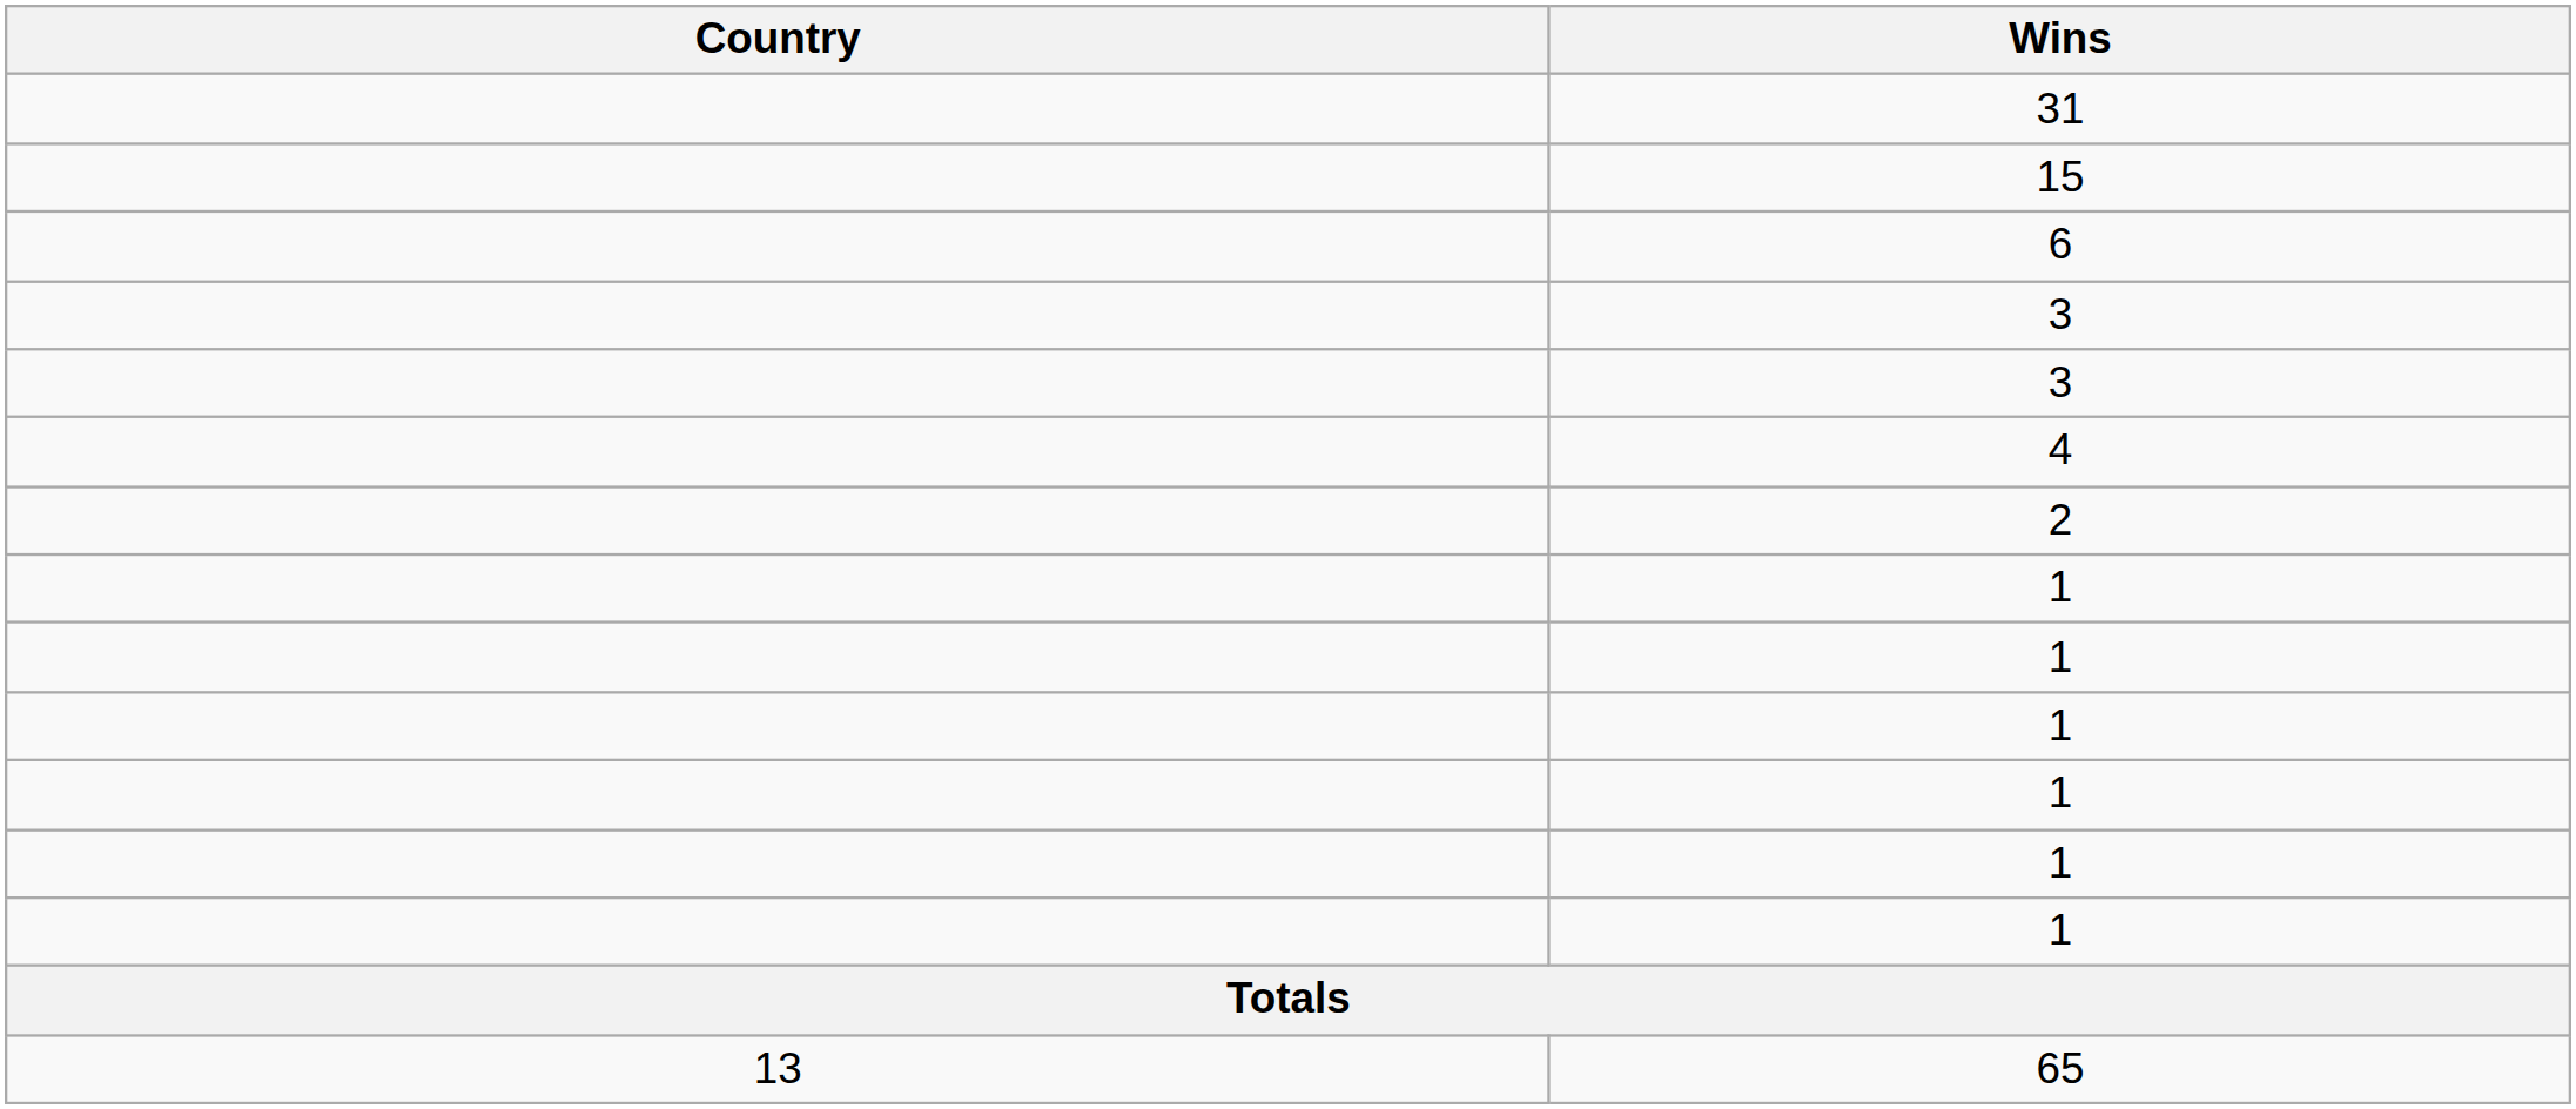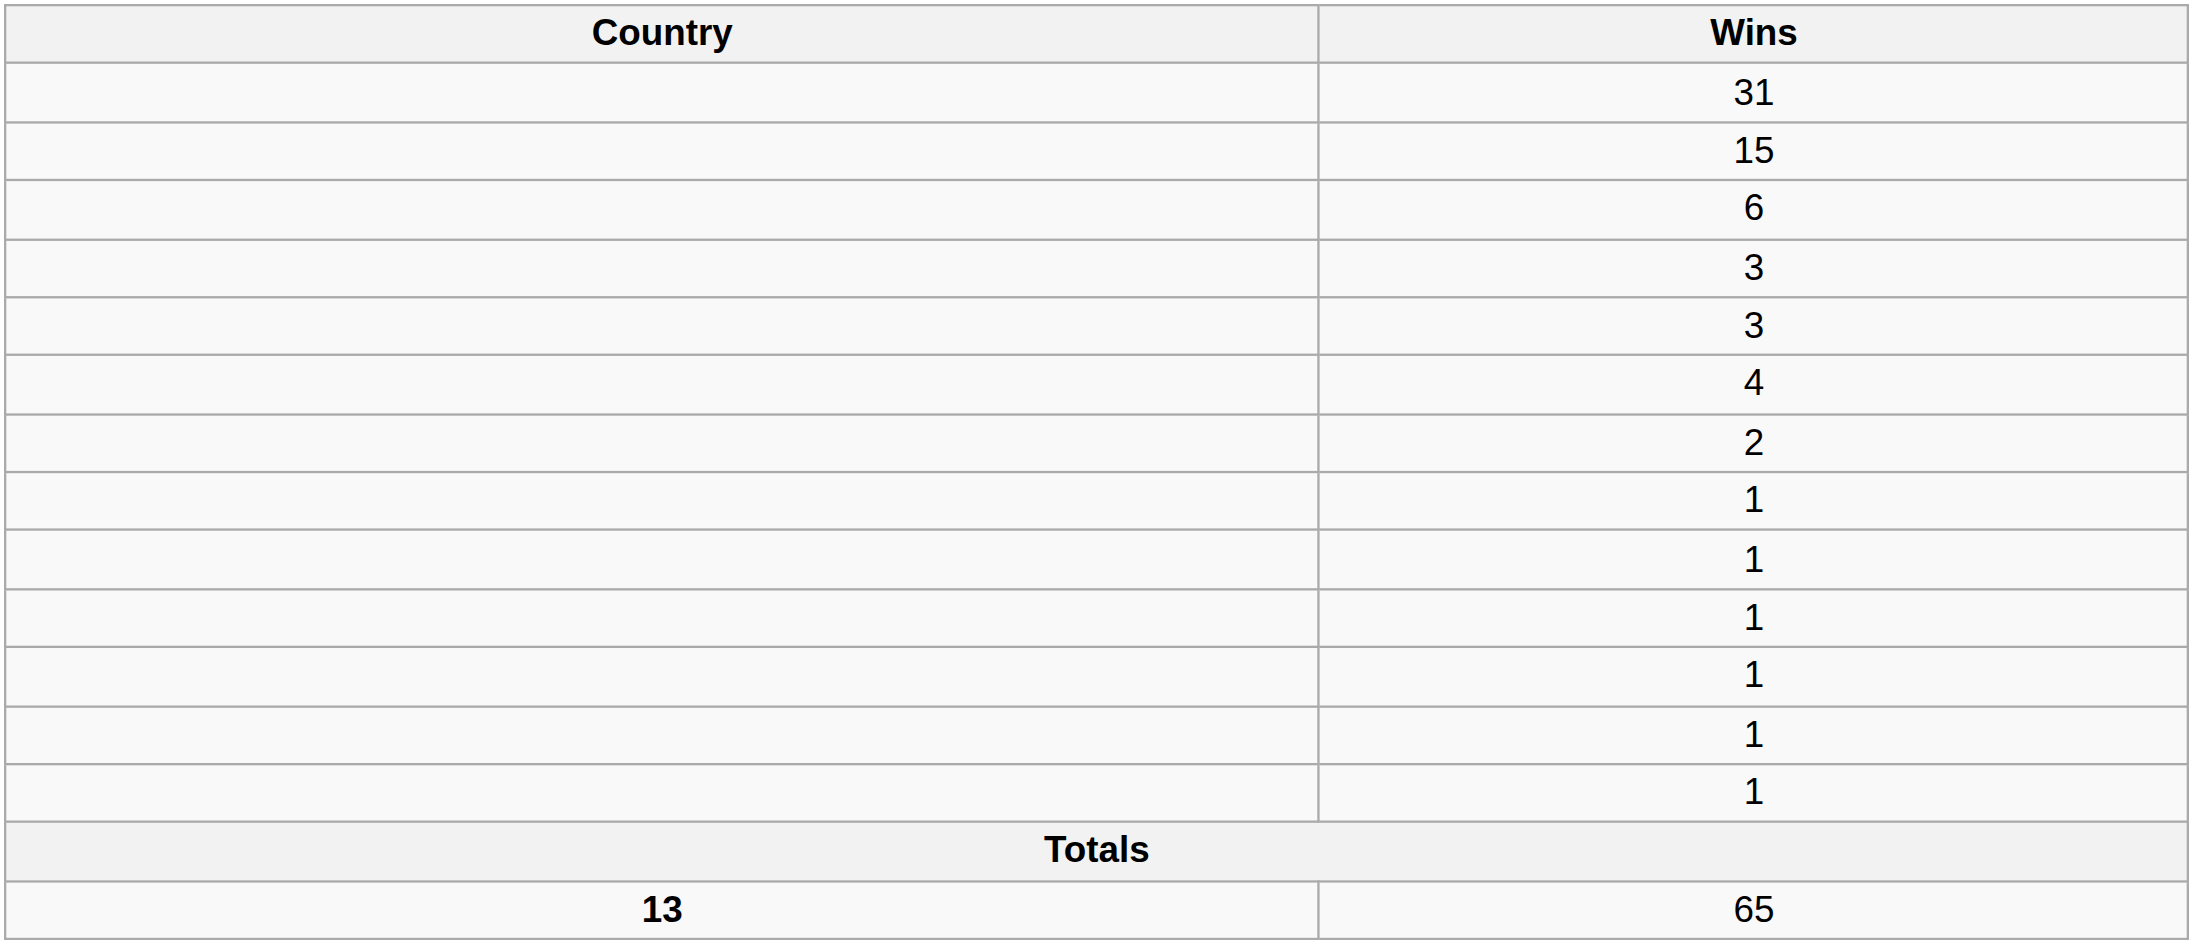row 16 | Country: normal -> bold
